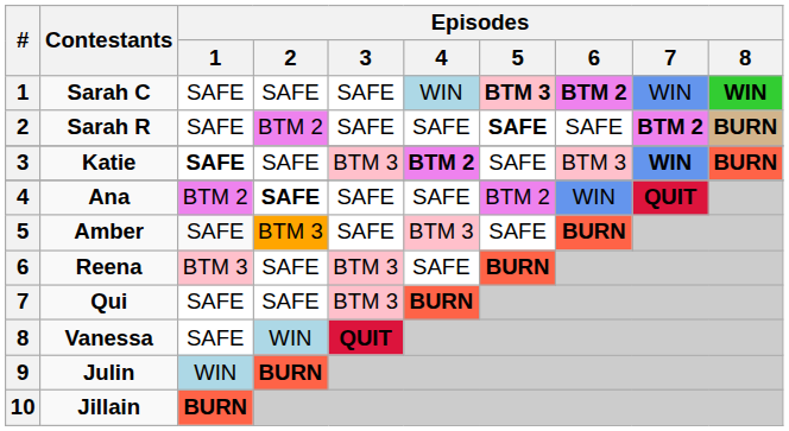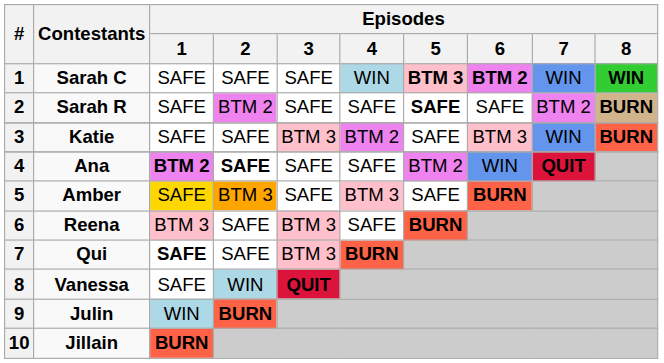Sarah R | Episodes / 7: bold -> normal
Katie | Episodes / 1: bold -> normal
Katie | Episodes / 4: bold -> normal
Katie | Episodes / 7: bold -> normal
Ana | Episodes / 1: normal -> bold
Amber | Episodes / 1: no background -> gold background
Qui | Episodes / 1: normal -> bold
